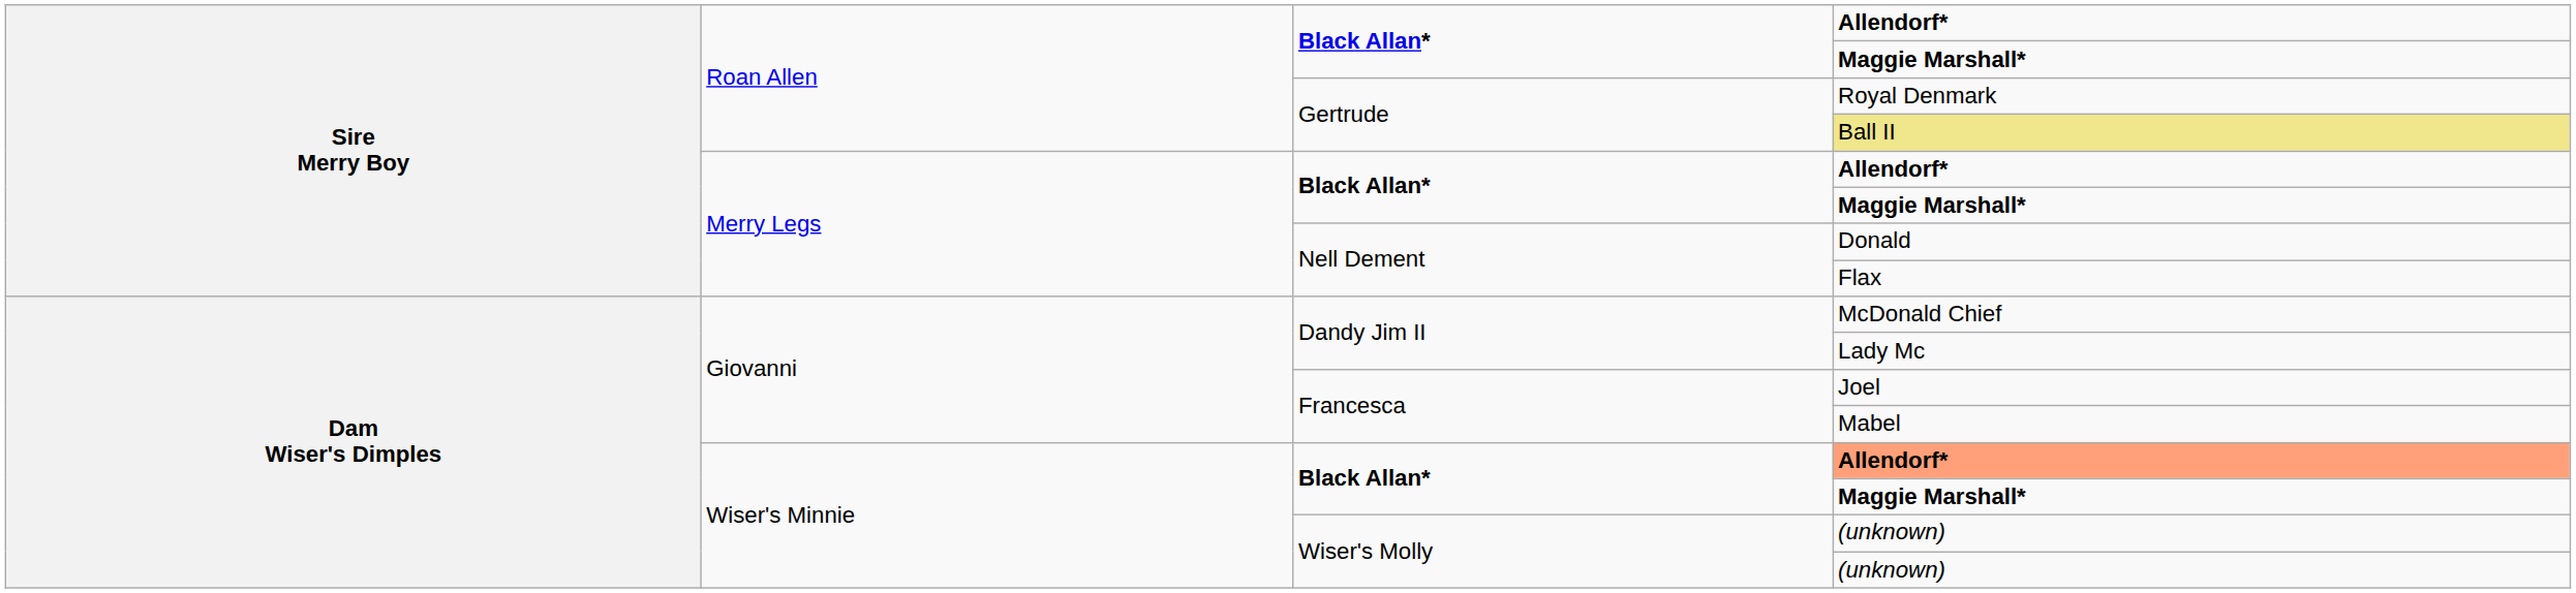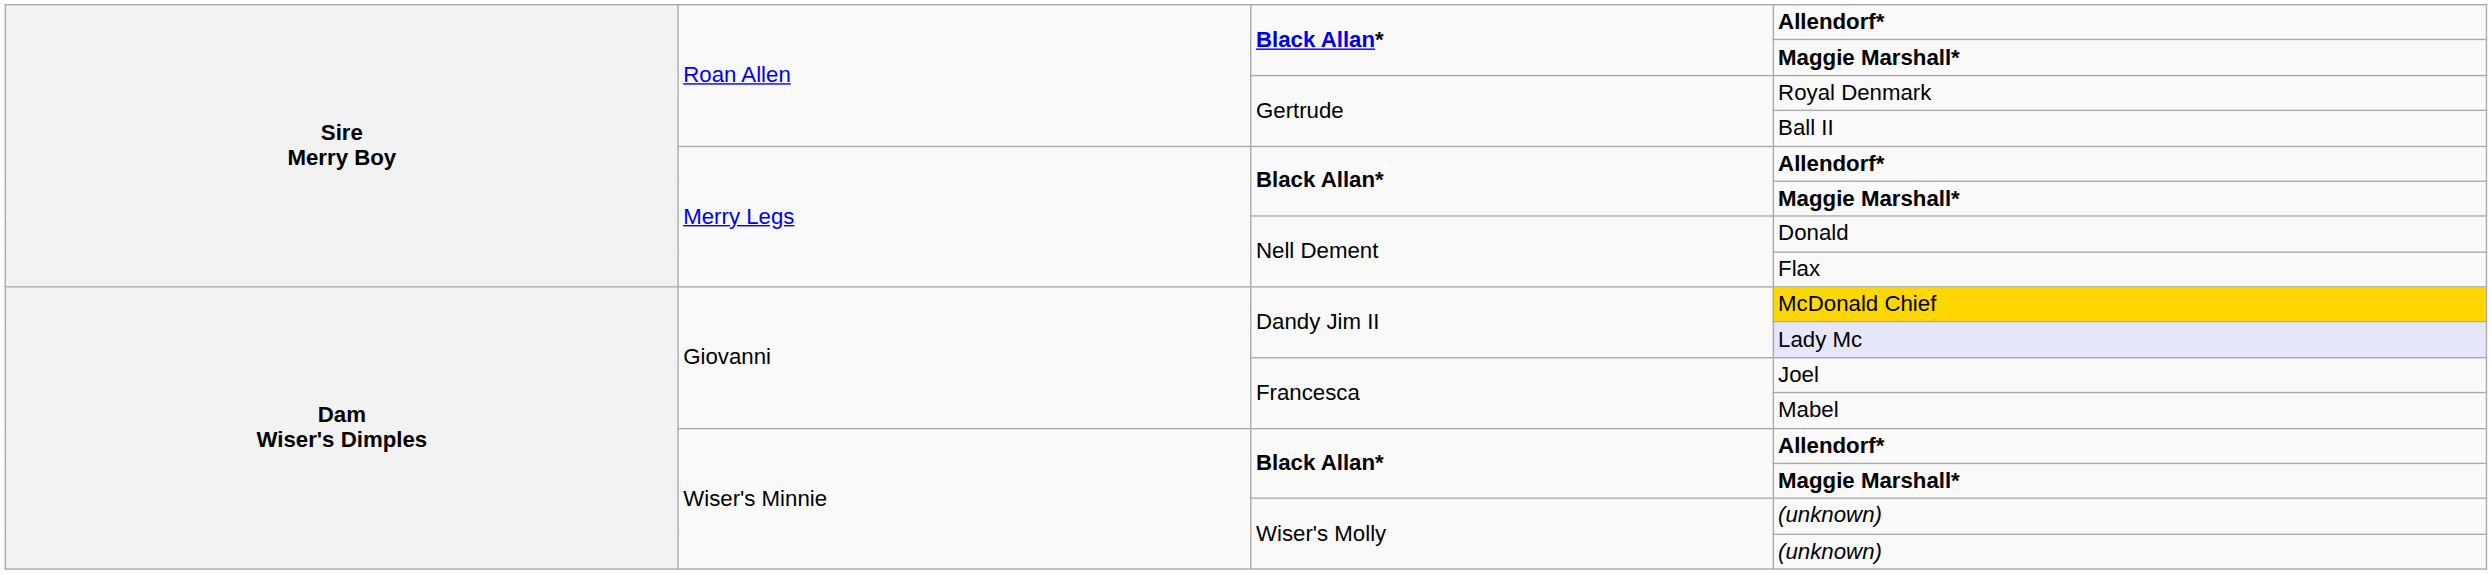Ball II | column 4: khaki background -> no background
McDonald Chief | column 4: no background -> gold background
Lady Mc | column 4: no background -> lavender background
Wiser's Minnie / Allendorf* | column 4: lightsalmon background -> no background
